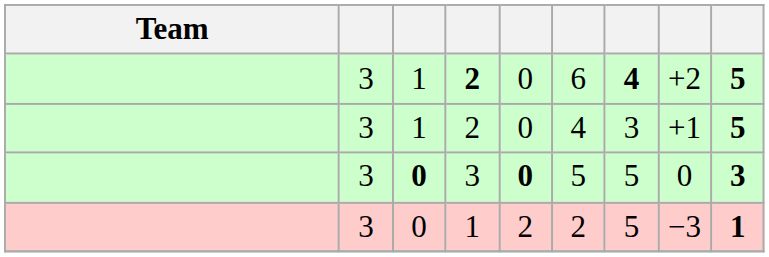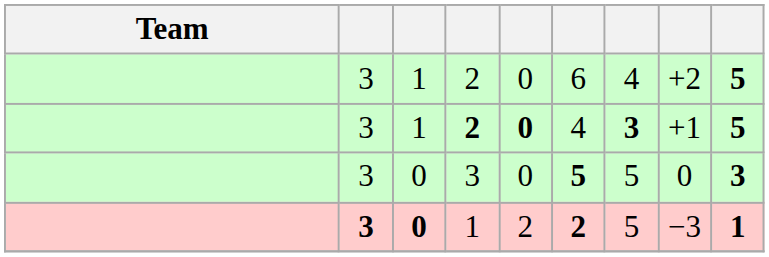row 2 | column 4: bold -> normal
row 2 | column 7: bold -> normal
row 3 | column 4: normal -> bold
row 3 | column 5: normal -> bold
row 3 | column 7: normal -> bold
row 4 | column 3: bold -> normal
row 4 | column 5: bold -> normal
row 4 | column 6: normal -> bold
row 5 | column 2: normal -> bold
row 5 | column 3: normal -> bold
row 5 | column 6: normal -> bold
